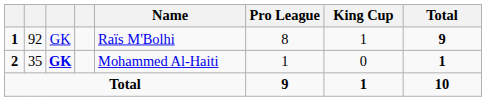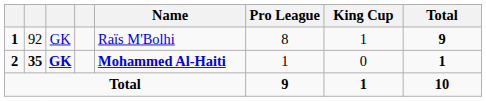2 | column 2: normal -> bold
2 | Name: normal -> bold
